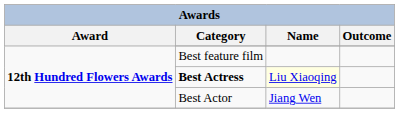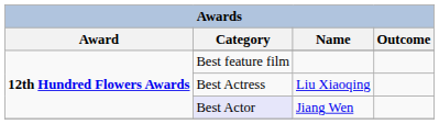Best Actress | Category: bold -> normal
Best Actress | Name: lightyellow background -> no background
Best Actor | Category: no background -> lavender background
